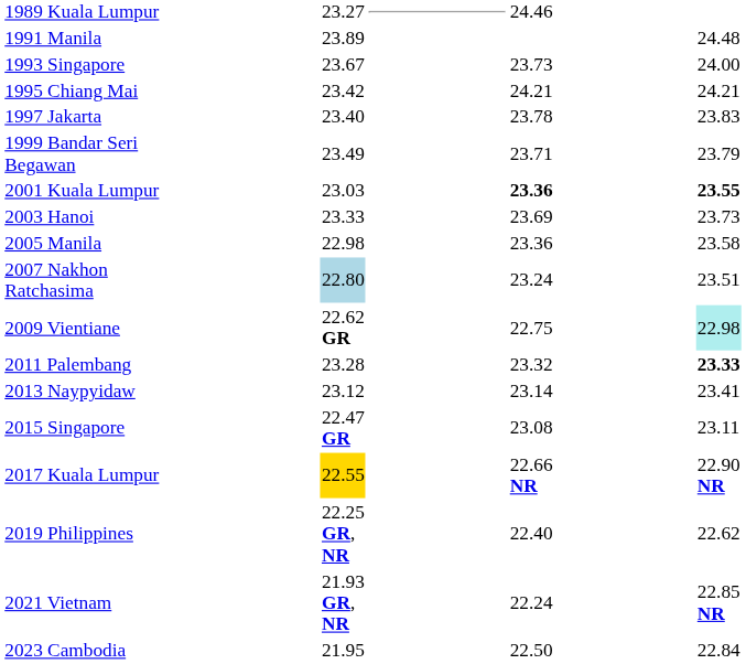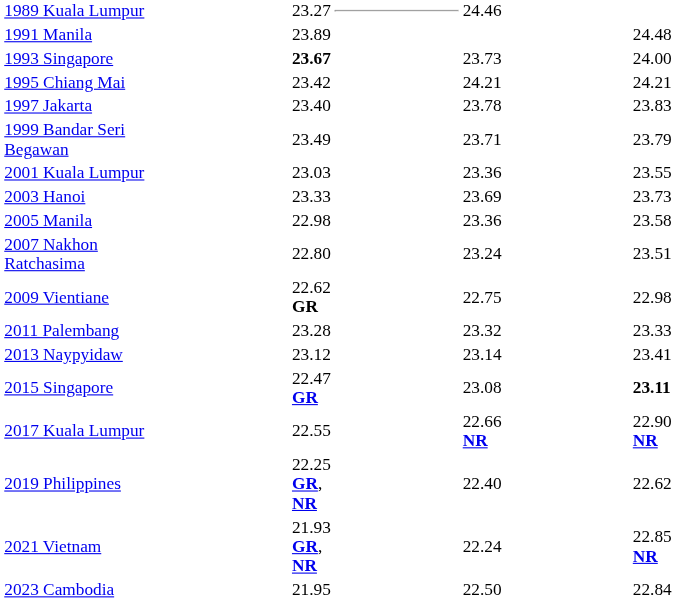1993 Singapore | column 2: normal -> bold
2001 Kuala Lumpur | column 3: bold -> normal
2001 Kuala Lumpur | column 4: bold -> normal
2007 Nakhon Ratchasima | column 2: lightblue background -> no background
2009 Vientiane | column 4: paleturquoise background -> no background
2011 Palembang | column 4: bold -> normal
2015 Singapore | column 4: normal -> bold
2017 Kuala Lumpur | column 2: gold background -> no background
